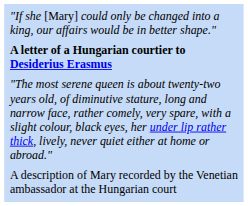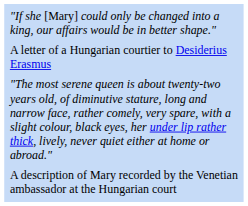row 2 | column 1: bold -> normal
